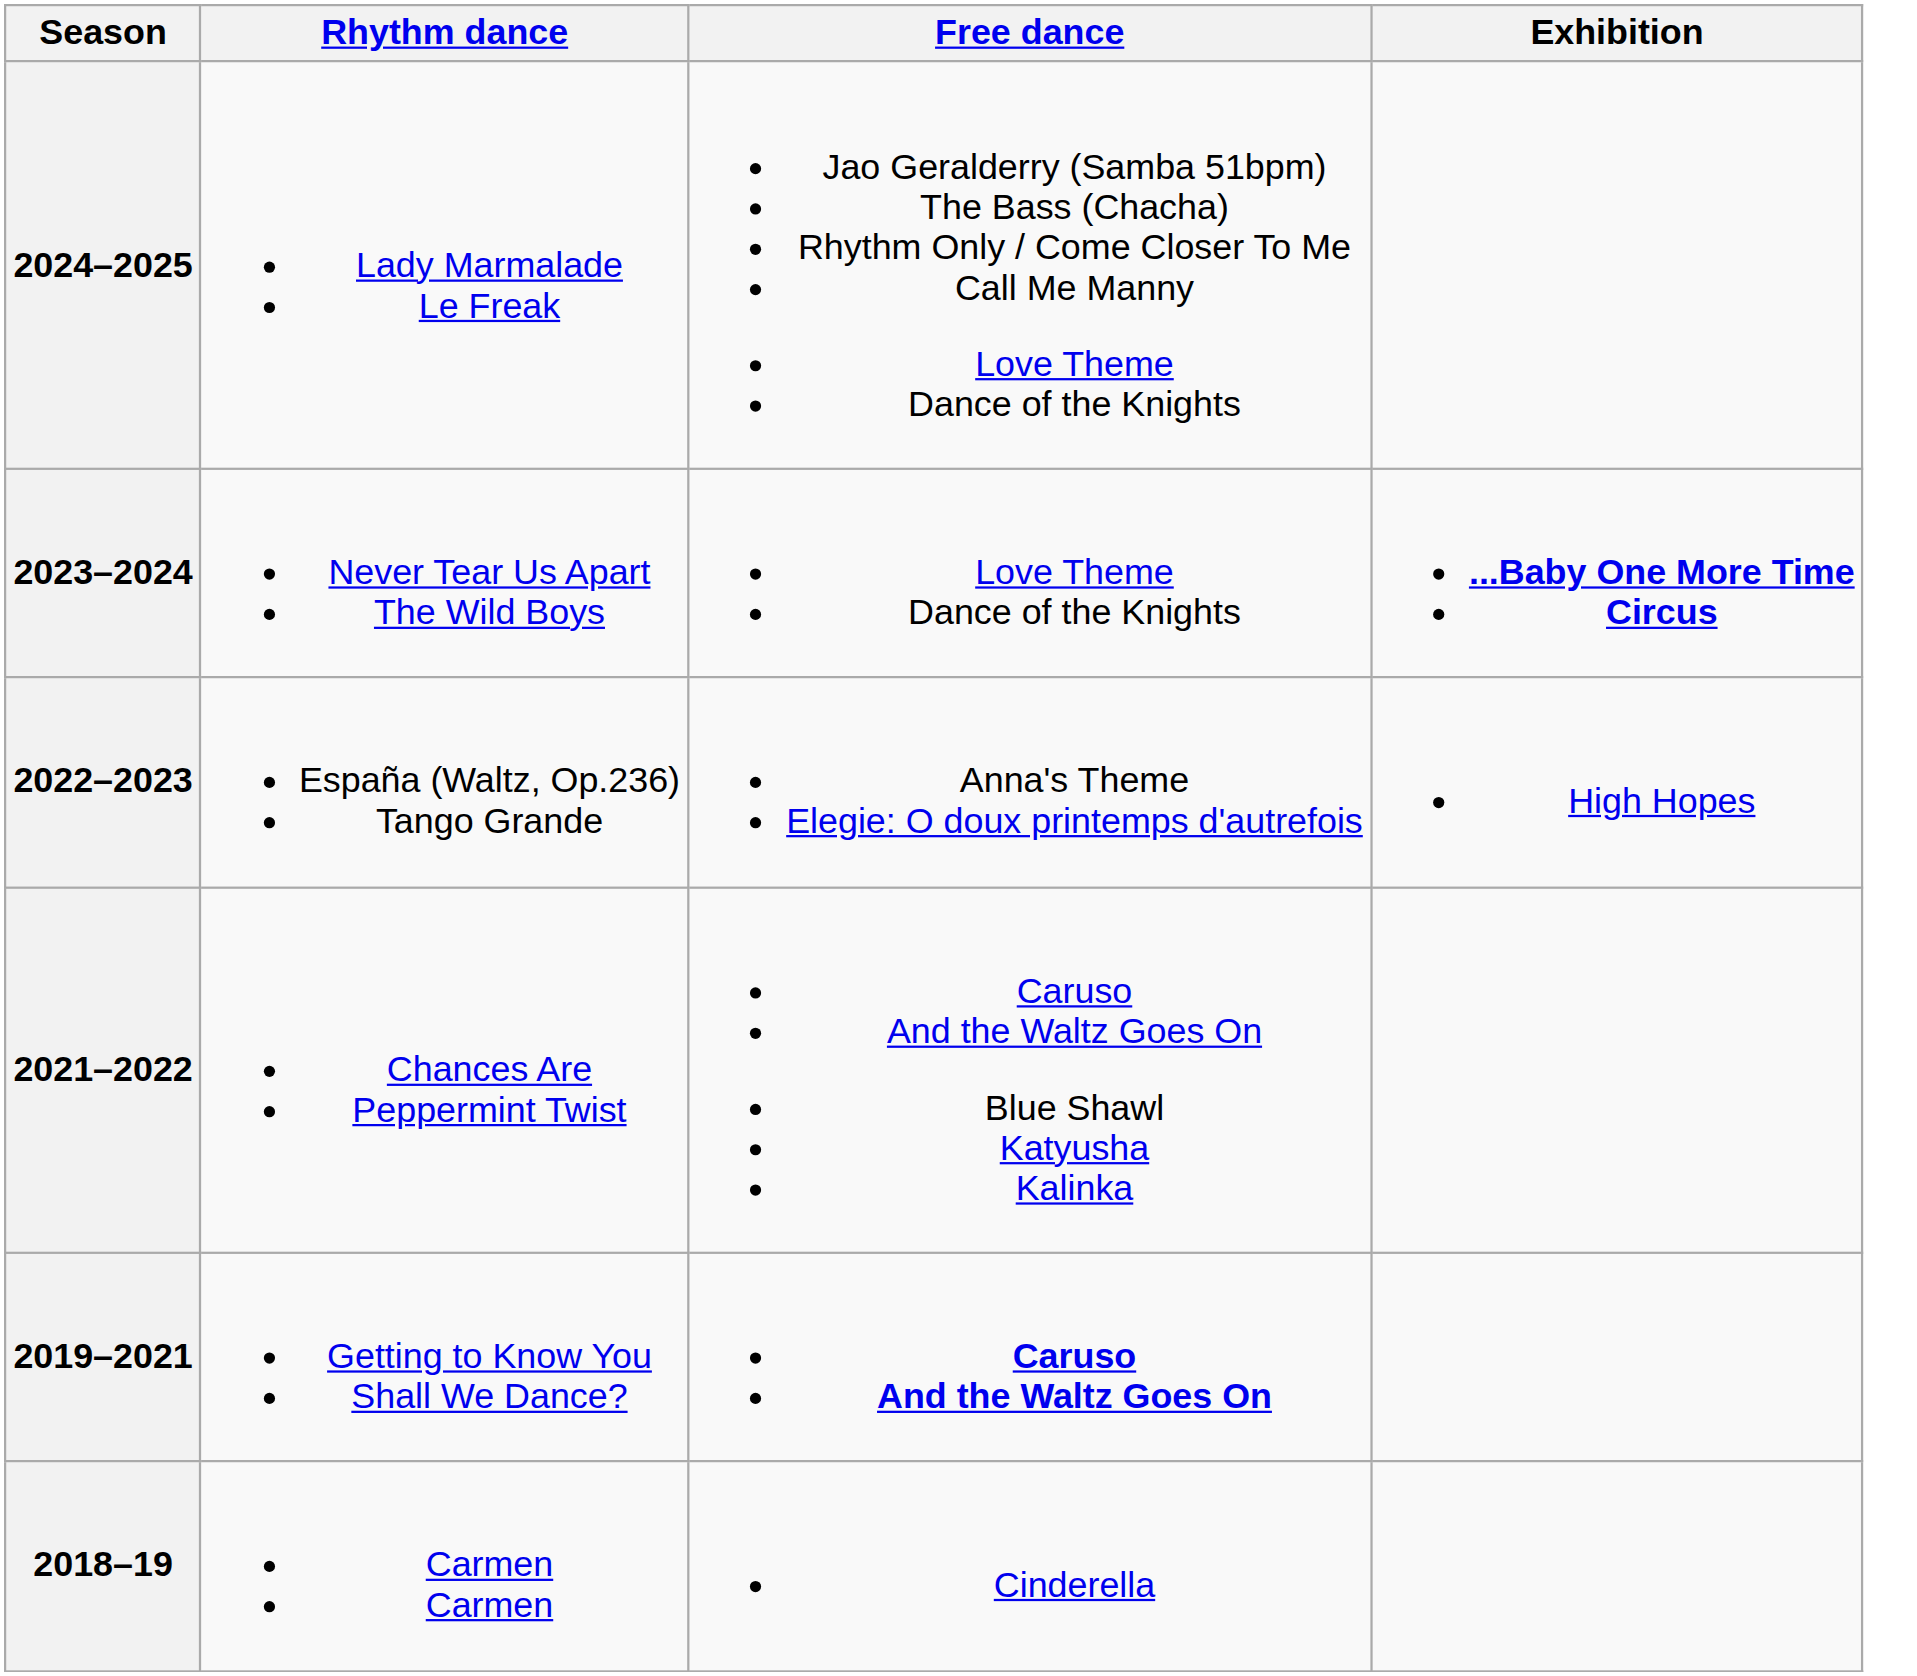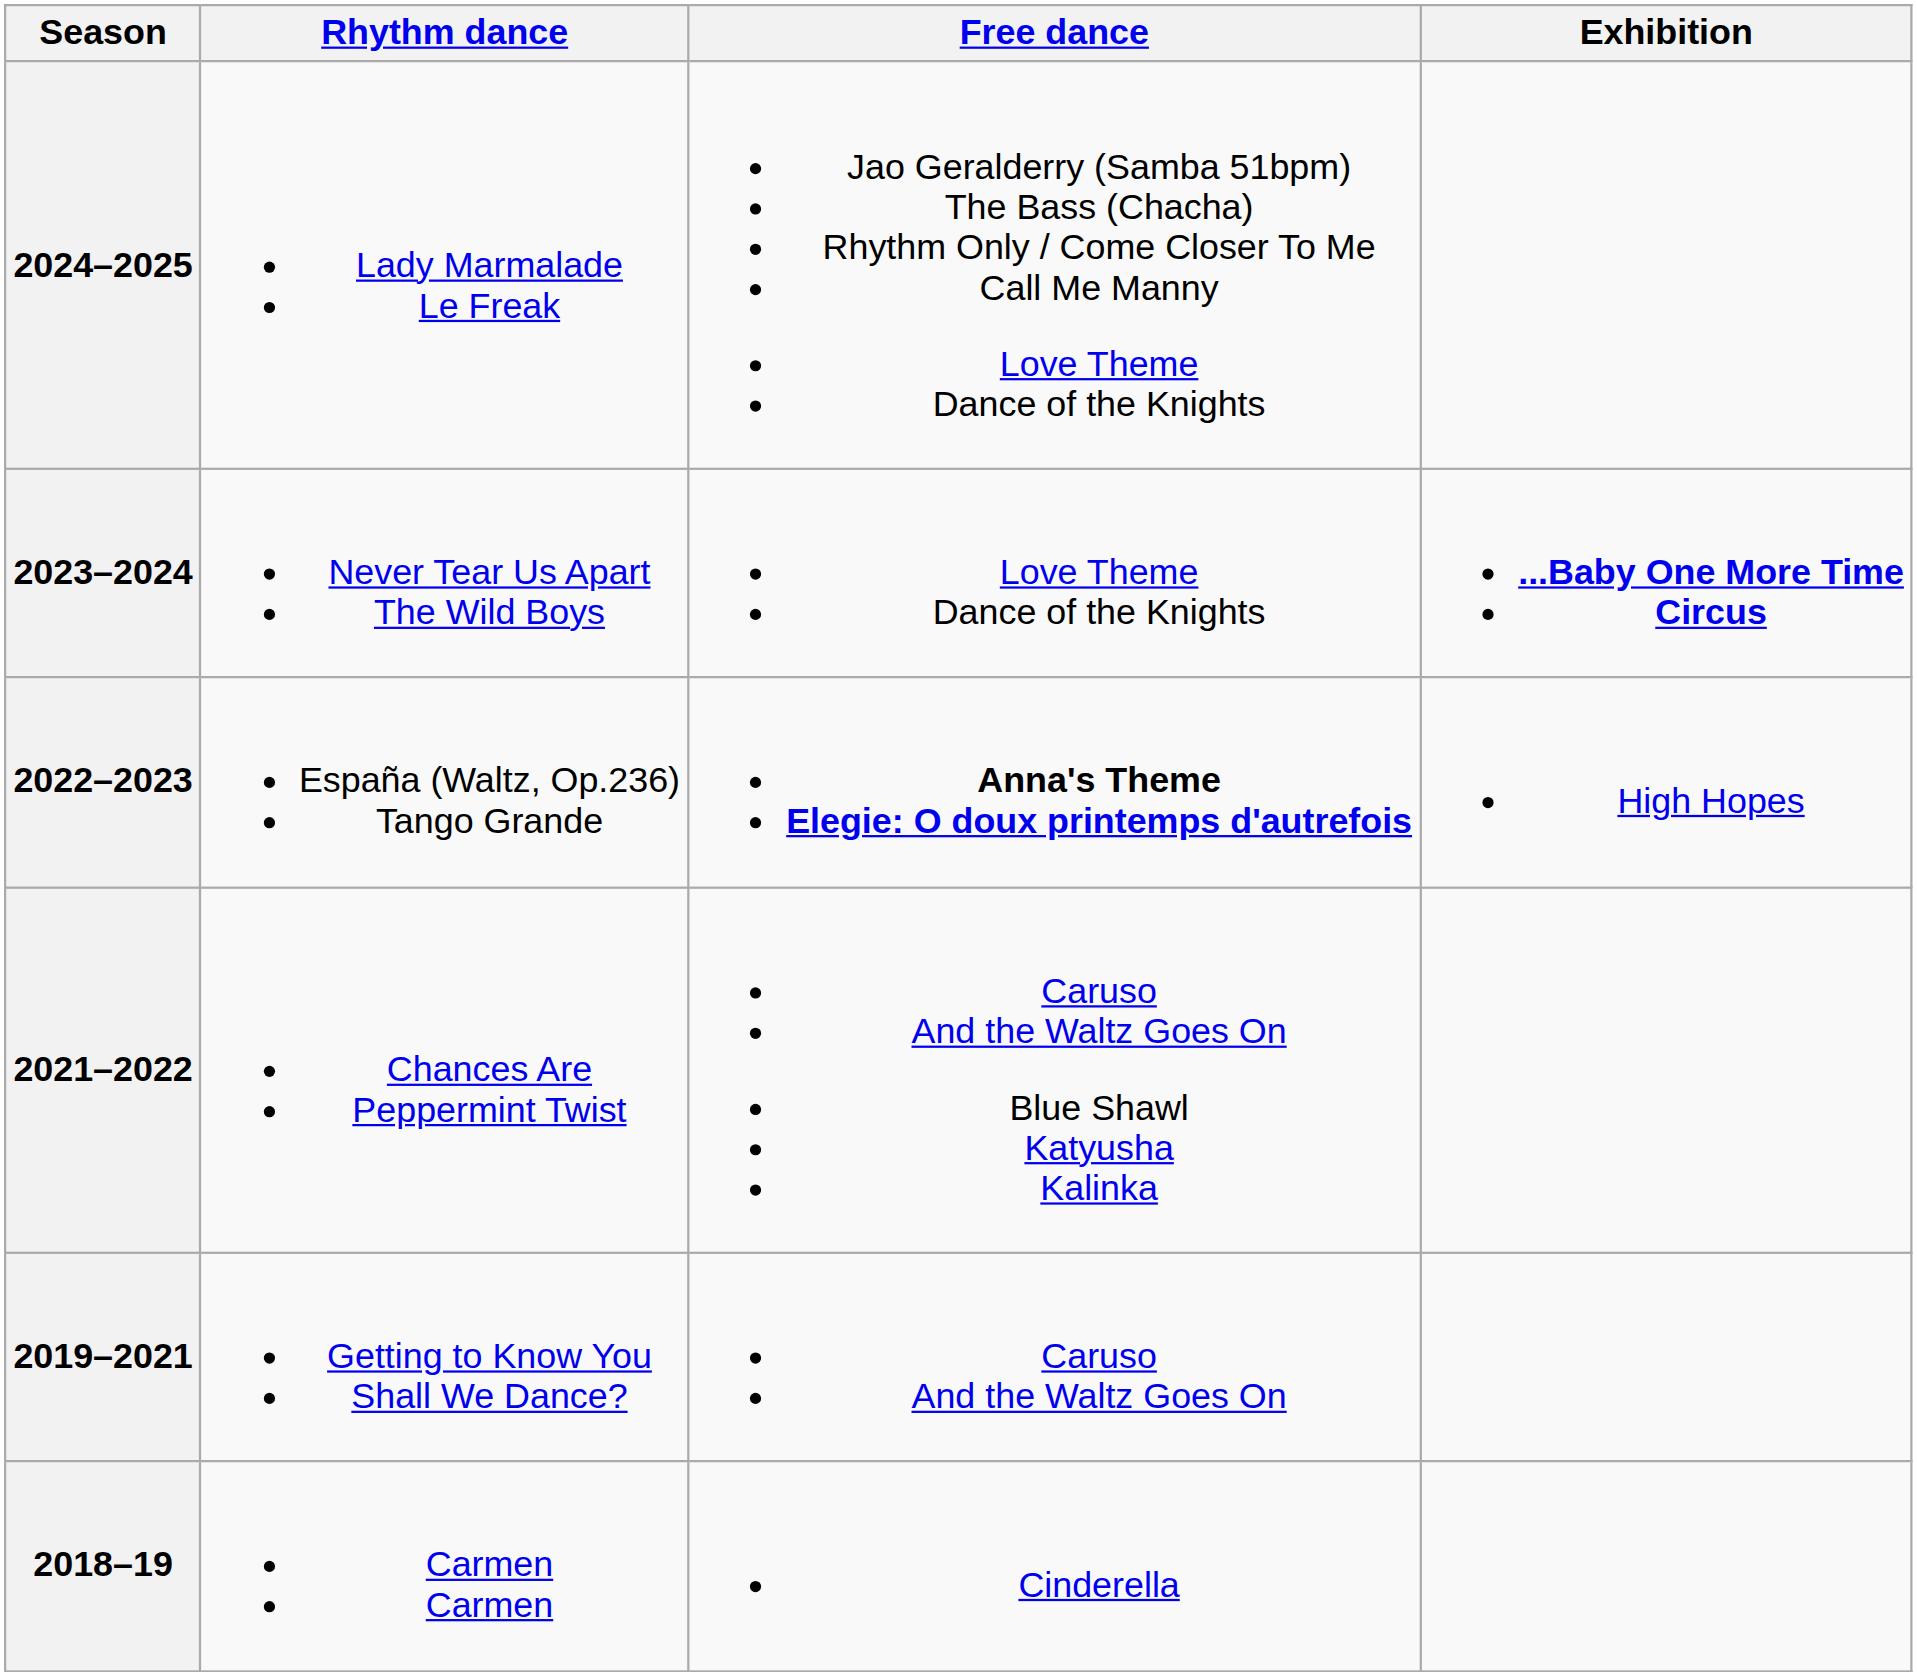2022–2023 | Free dance: normal -> bold
2019–2021 | Free dance: bold -> normal
